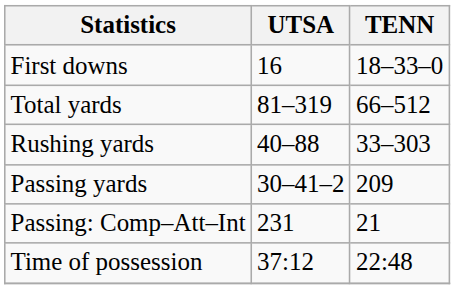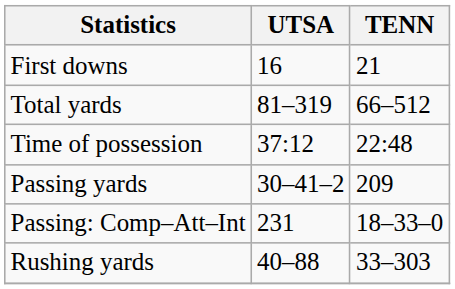First downs | TENN: 18–33–0 -> 21
rows swapped: Rushing yards <-> Time of possession
Passing: Comp–Att–Int | TENN: 21 -> 18–33–0
